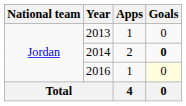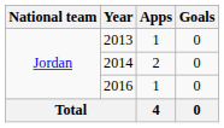2014 | Goals: bold -> normal
2016 | Goals: lightyellow background -> no background
